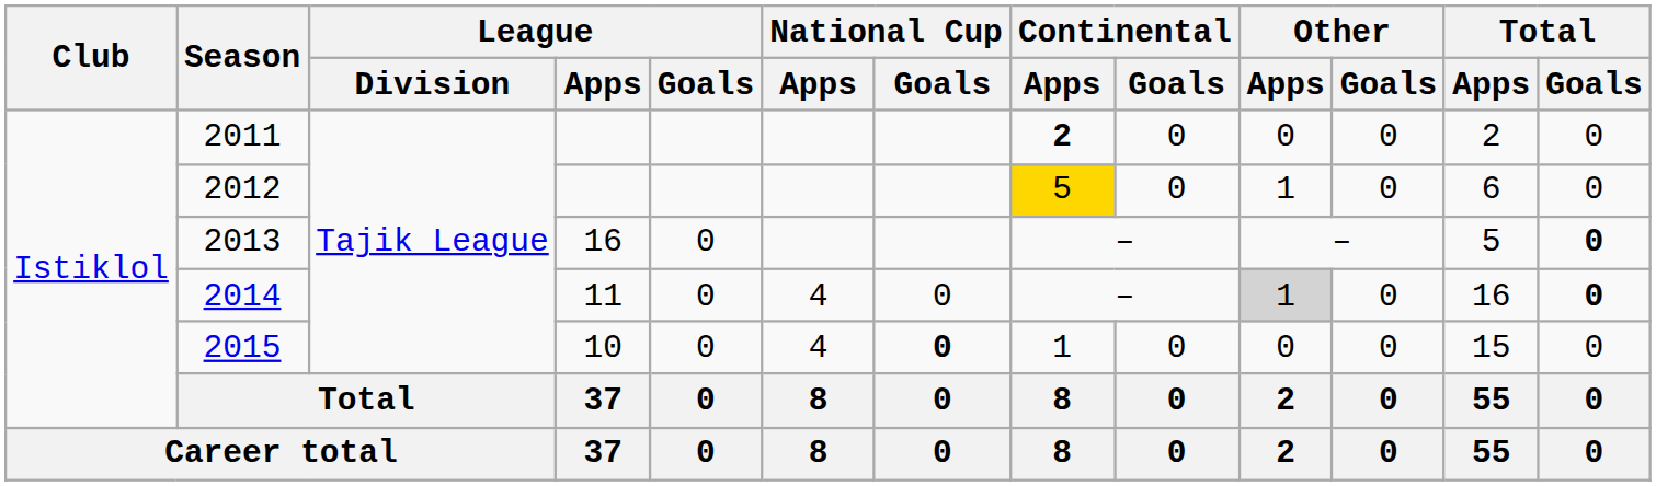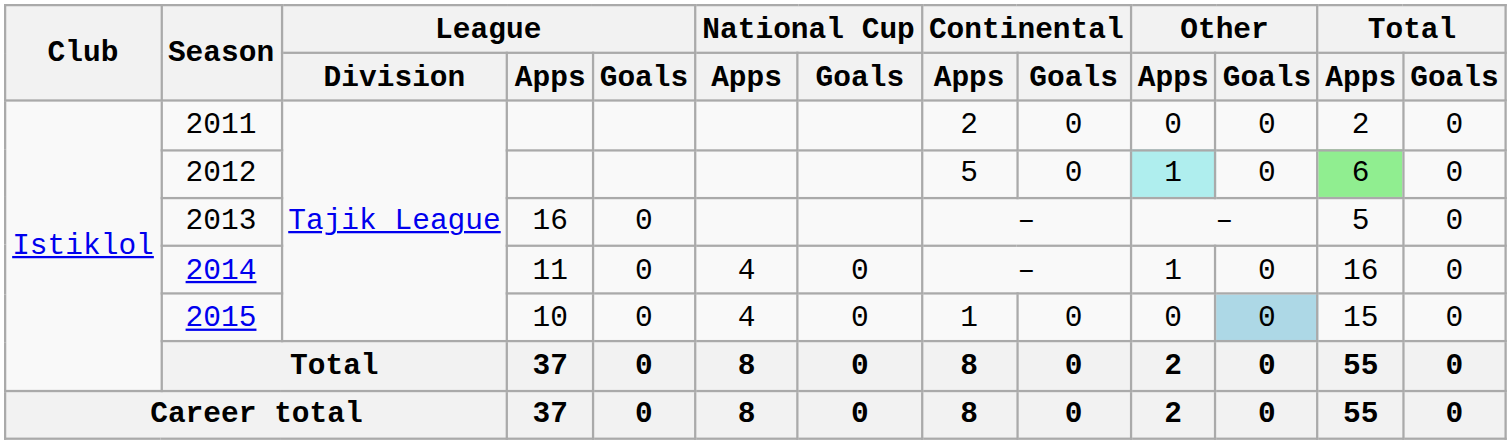2011 | Continental / Apps: bold -> normal
2012 | Continental / Apps: gold background -> no background
2012 | Other / Apps: no background -> paleturquoise background
2012 | Total / Apps: no background -> lightgreen background
2013 | Total / Goals: bold -> normal
2014 | Other / Apps: lightgrey background -> no background
2014 | Total / Goals: bold -> normal
2015 | National Cup / Goals: bold -> normal
2015 | Other / Goals: no background -> lightblue background
